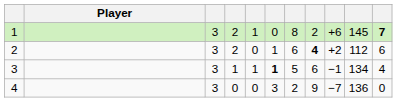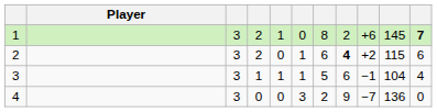row 3 | column 10: 112 -> 115
row 4 | column 6: bold -> normal
row 4 | column 10: 134 -> 104
